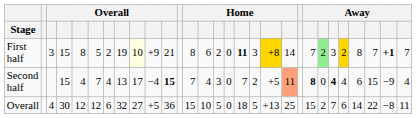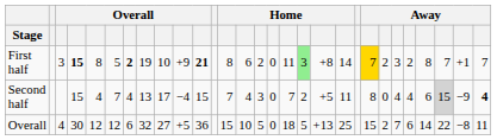First half | column 4: normal -> bold
First half | column 7: normal -> bold
First half | column 9: lightyellow background -> no background
First half | column 11: normal -> bold
First half | column 17: bold -> normal
First half | column 18: no background -> lightgreen background
First half | column 19: gold background -> no background
First half | column 22: no background -> gold background
First half | column 23: lightgreen background -> no background
First half | column 25: gold background -> no background
First half | column 28: bold -> normal
Second half | column 11: bold -> normal
Second half | column 20: lightsalmon background -> no background
Second half | column 22: bold -> normal
Second half | column 24: bold -> normal
Second half | column 27: no background -> lightgrey background
Second half | column 29: normal -> bold
